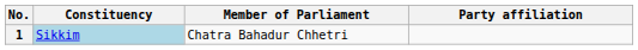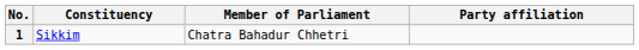1 | Constituency: lightblue background -> no background
